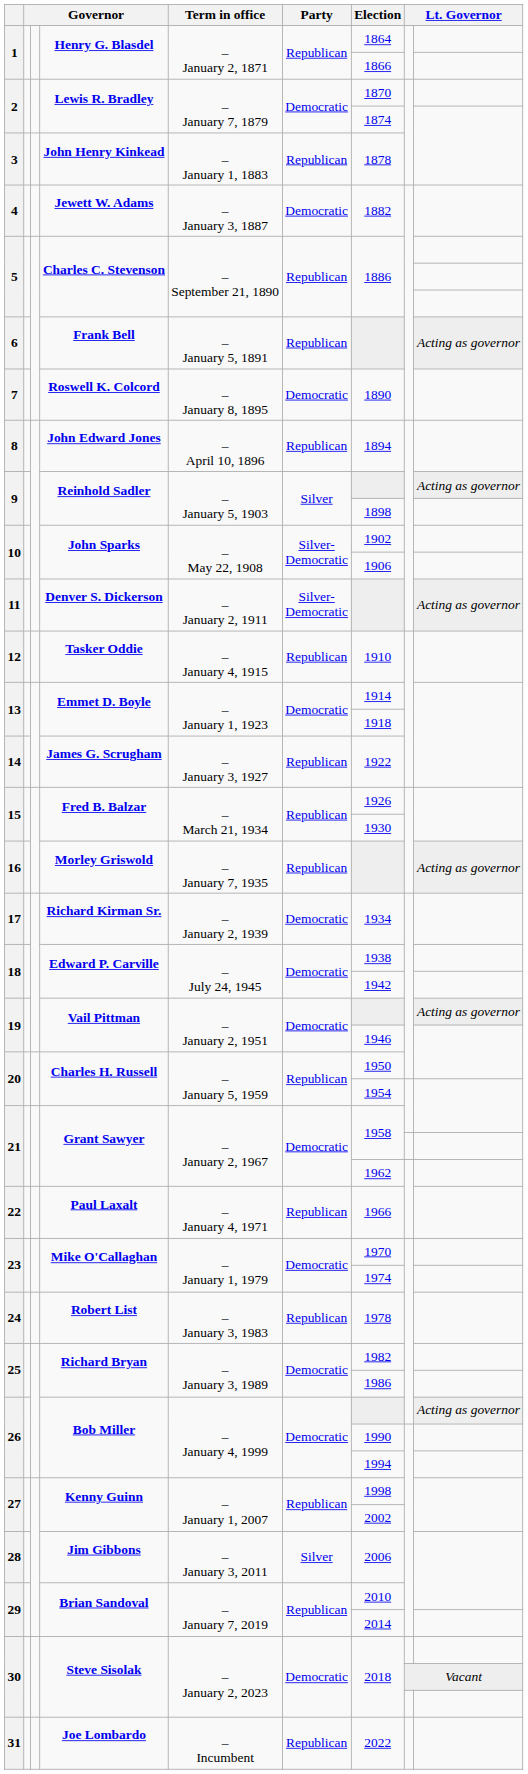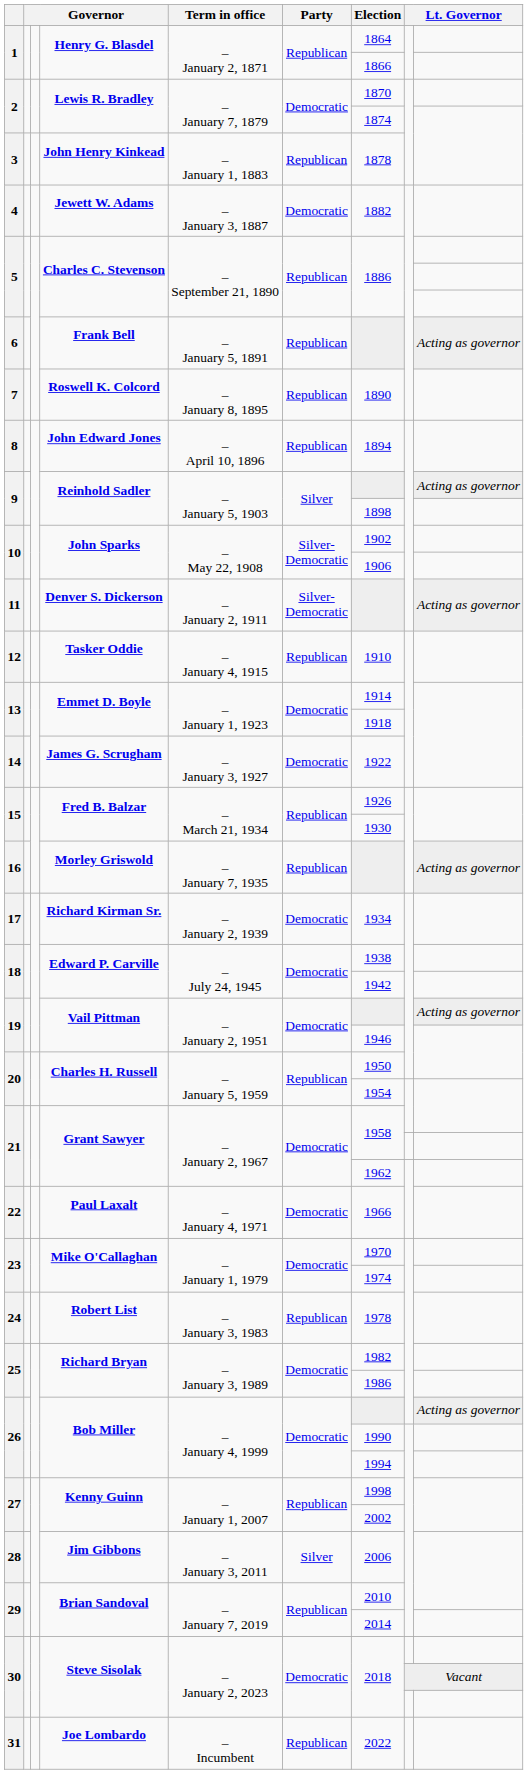7 | Party: Democratic -> Republican
14 | Party: Republican -> Democratic
22 | Party: Republican -> Democratic
